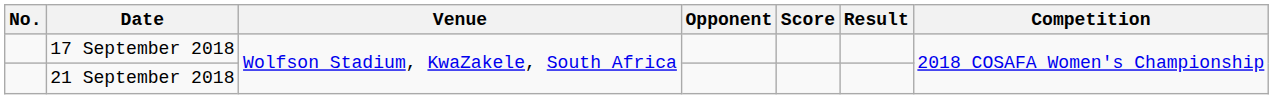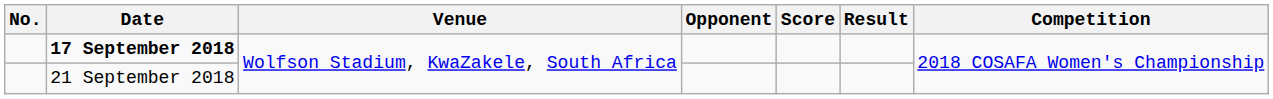17 September 2018 | Date: normal -> bold
